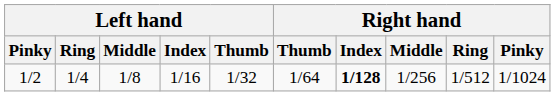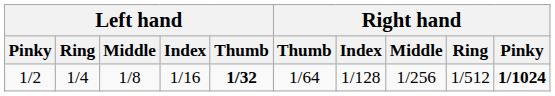1/2 | Left hand / Thumb: normal -> bold
1/2 | Right hand / Index: bold -> normal
1/2 | Right hand / Pinky: normal -> bold
